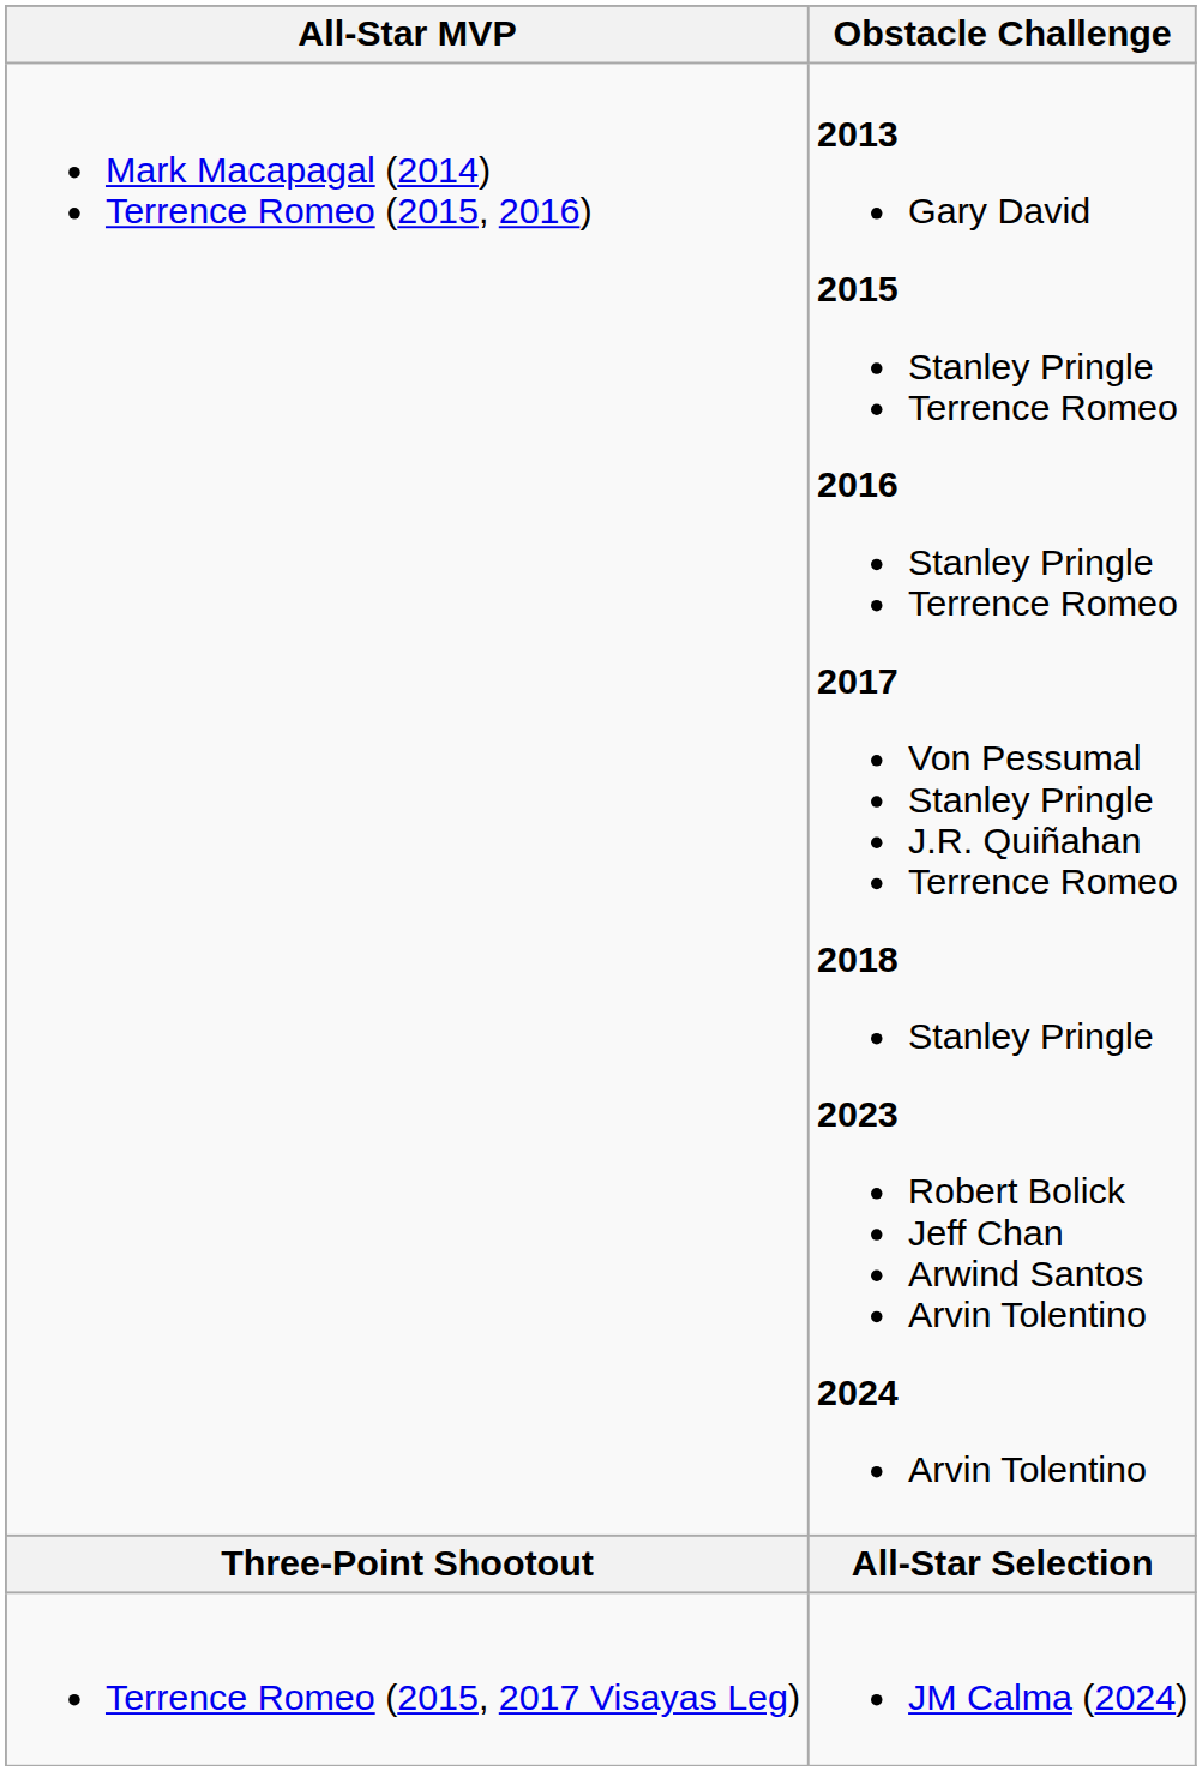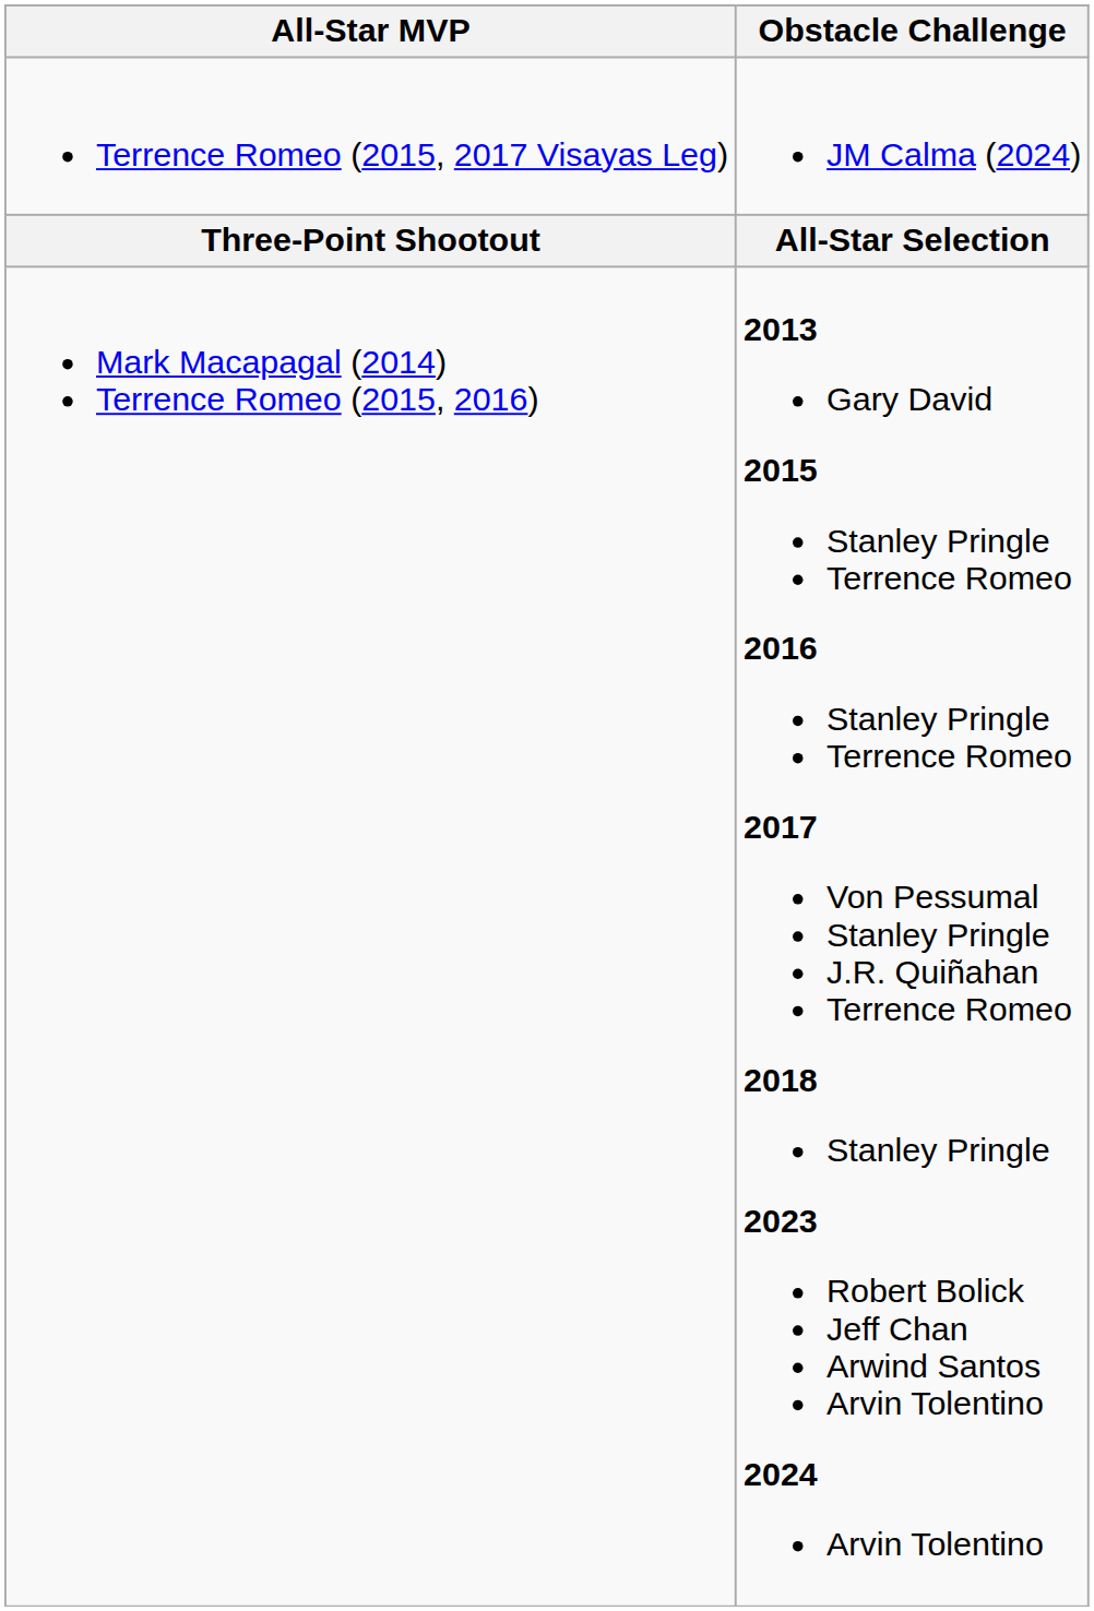rows swapped: Terrence Romeo (2015, 2017 Visayas Leg) <-> Mark Macapagal (2014) Terrence Romeo (2015, 2016)
